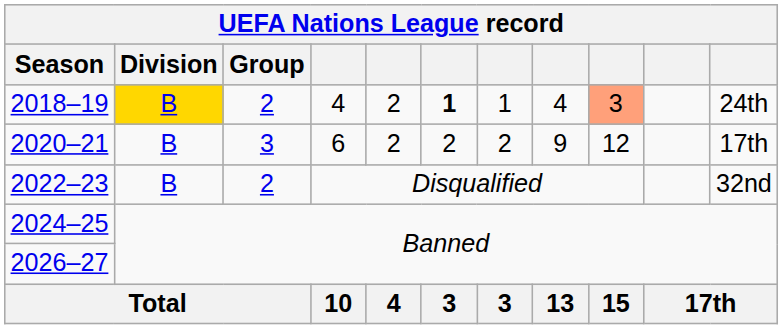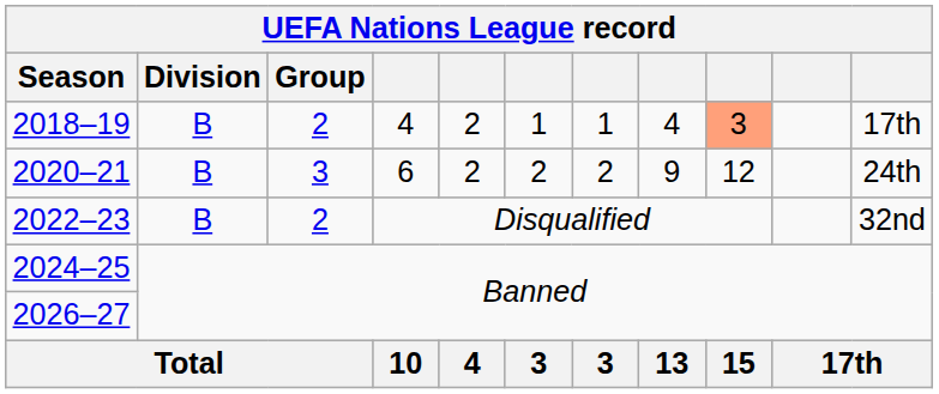2018–19 | Division: gold background -> no background
2018–19 | column 6: bold -> normal
2018–19 | column 11: 24th -> 17th
2020–21 | column 11: 17th -> 24th
